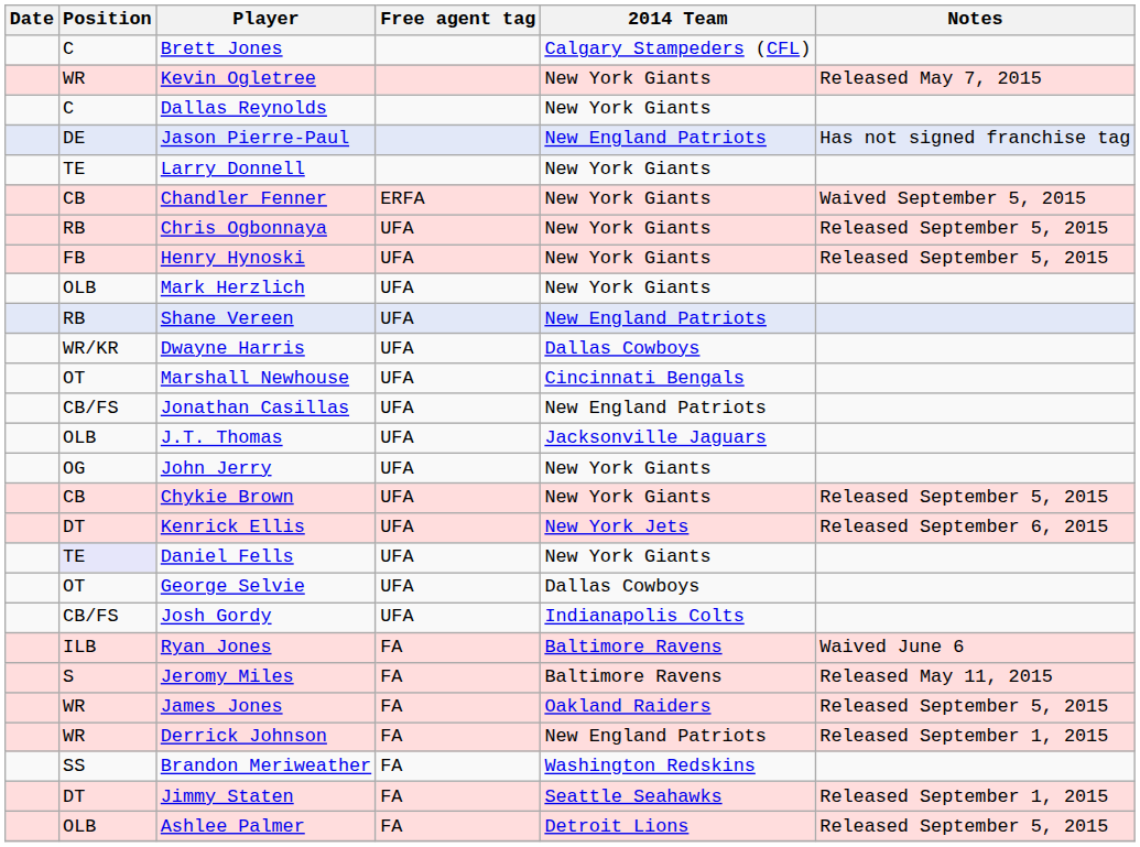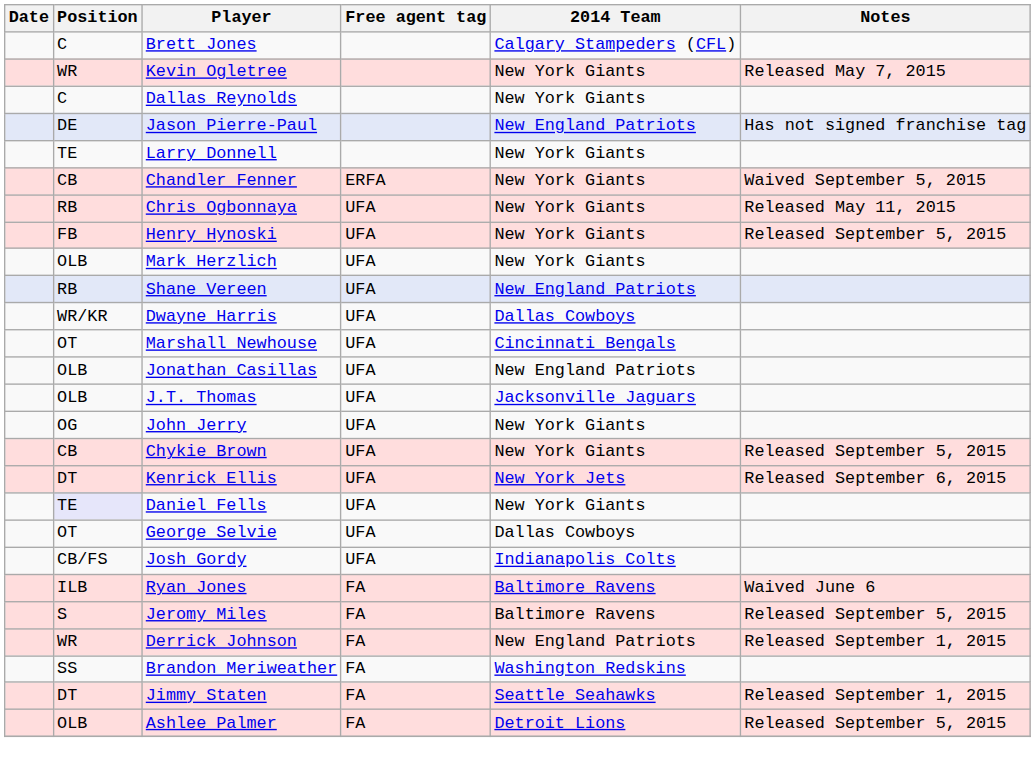Chris Ogbonnaya | Notes: Released September 5, 2015 -> Released May 11, 2015
Jonathan Casillas | Position: CB/FS -> OLB
Jeromy Miles | Notes: Released May 11, 2015 -> Released September 5, 2015
- row: WR | James Jones | FA | Oakland Raiders | Released September 5, 2015
